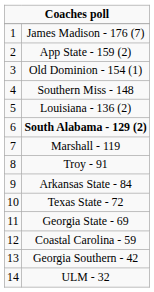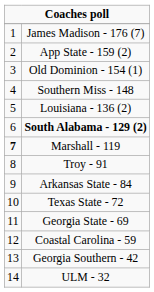Marshall - 119 | column 1: normal -> bold
